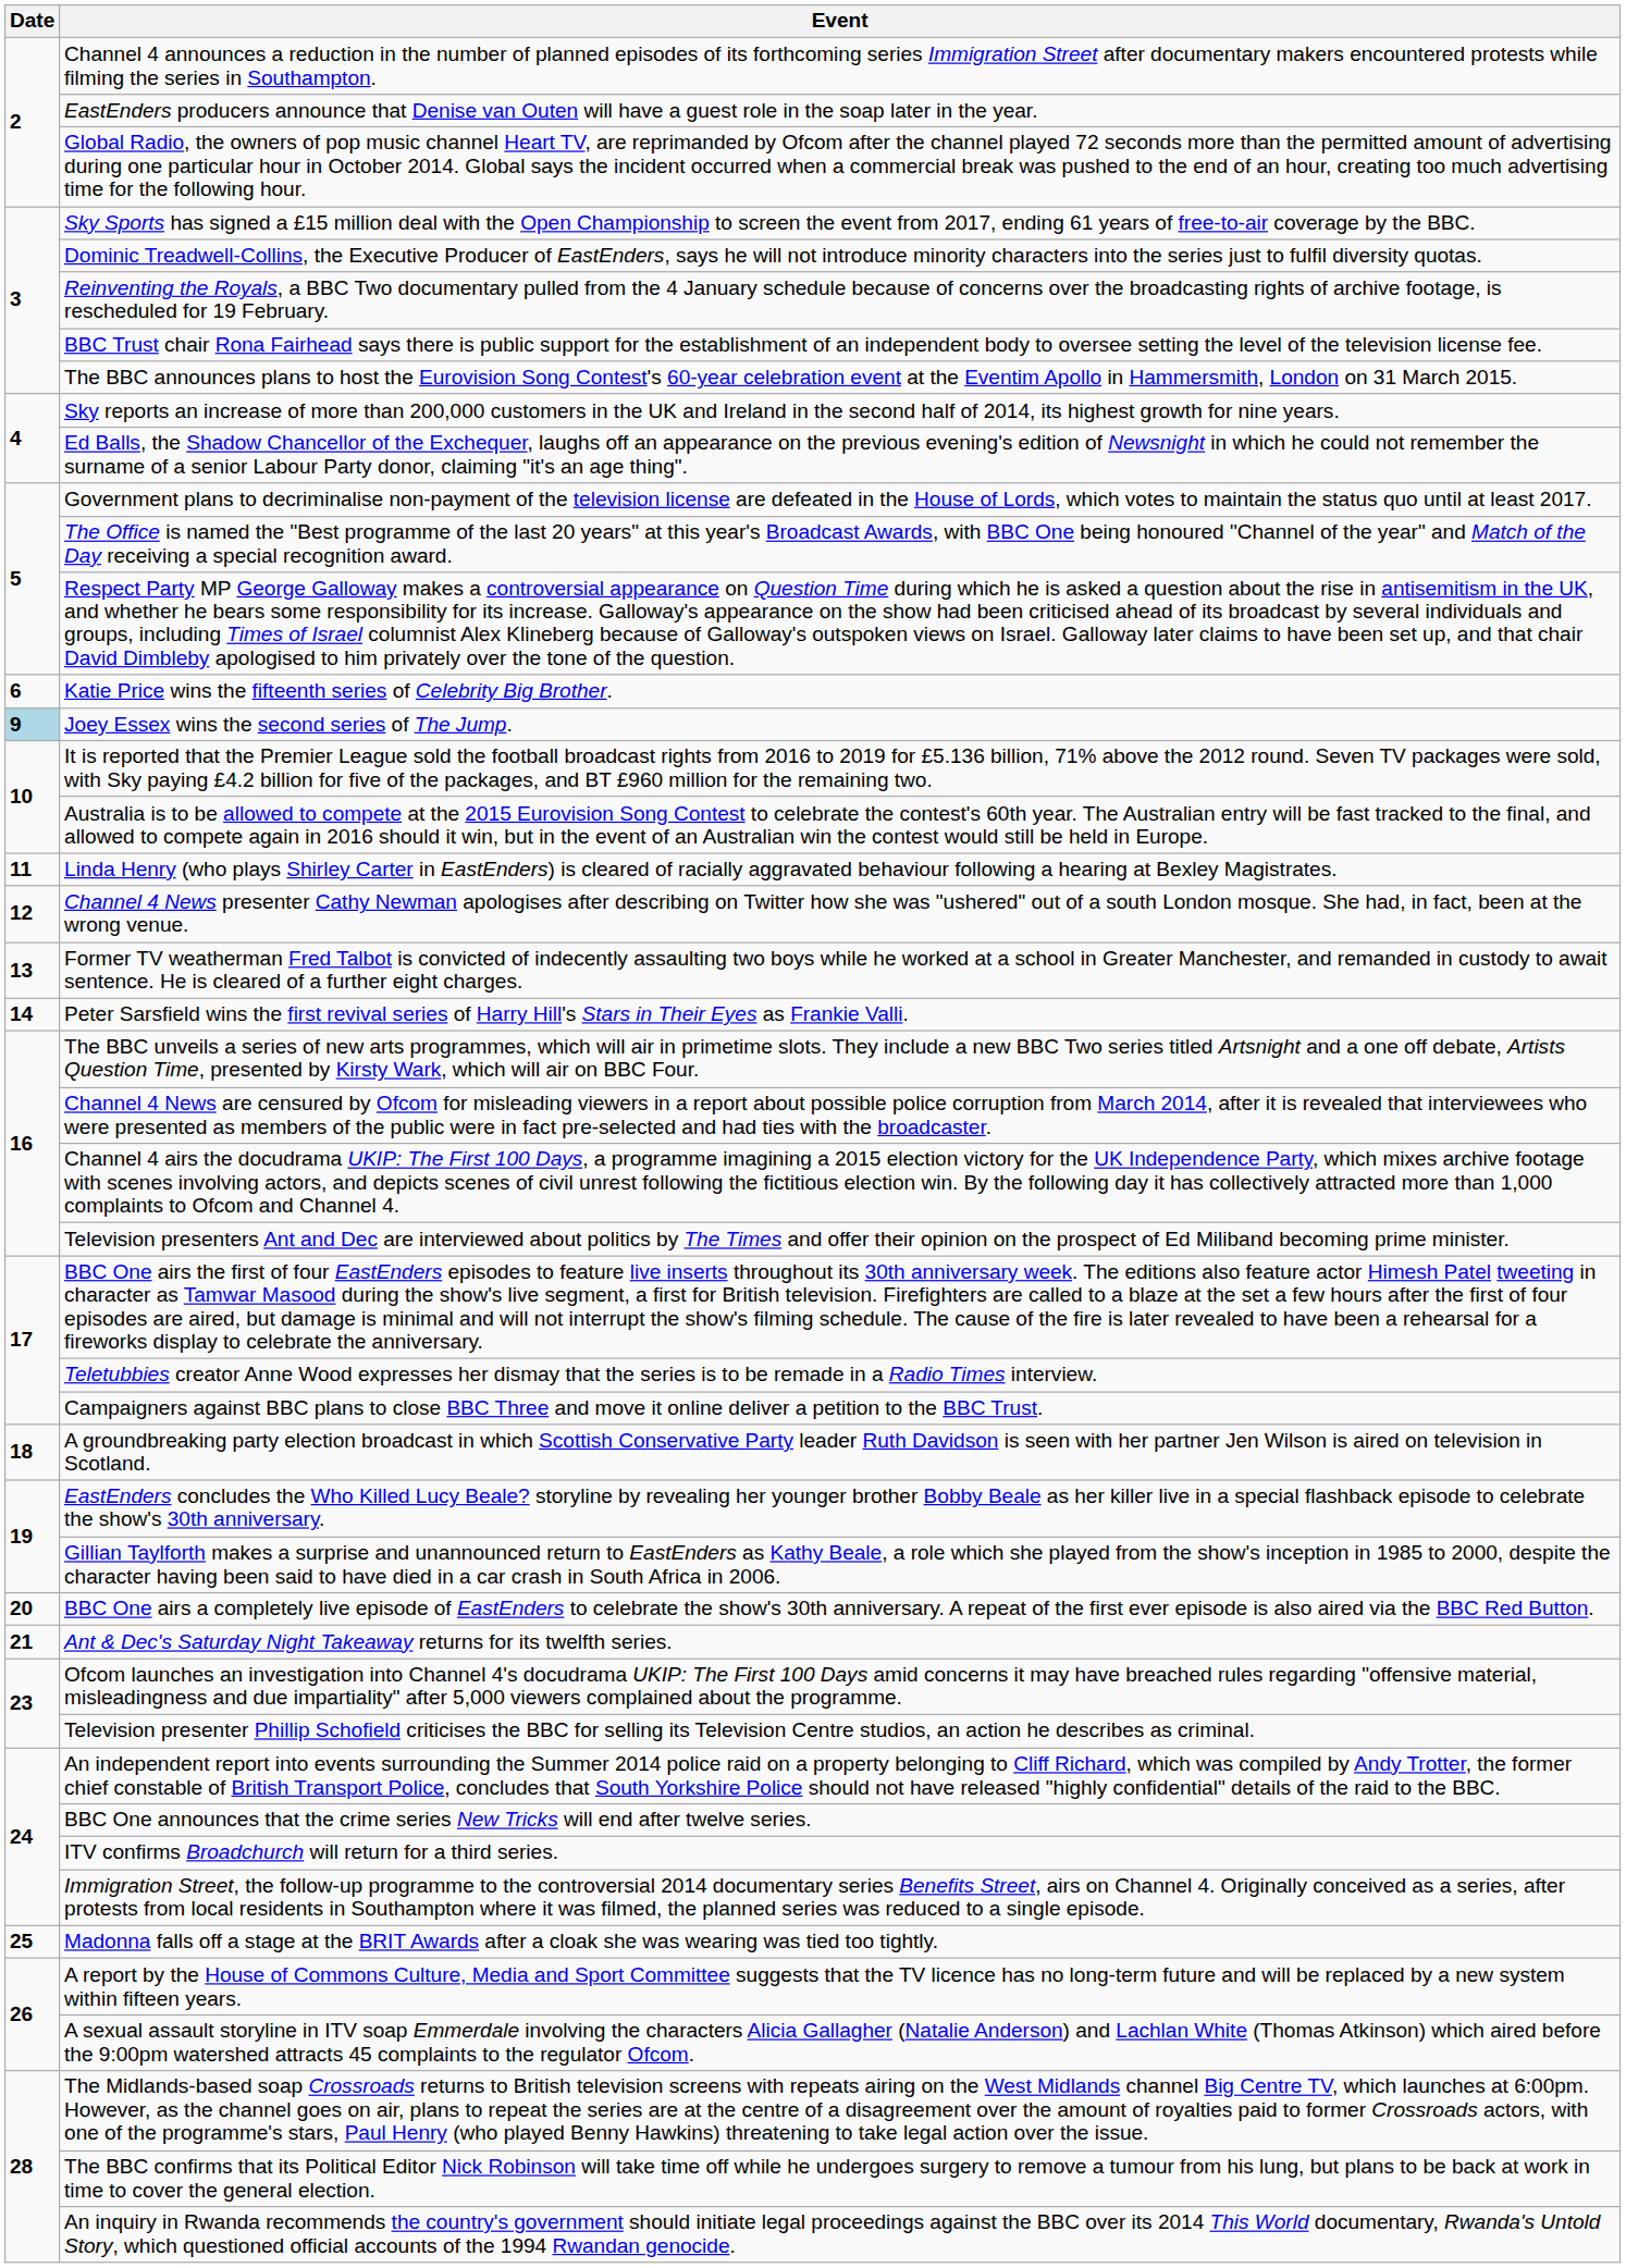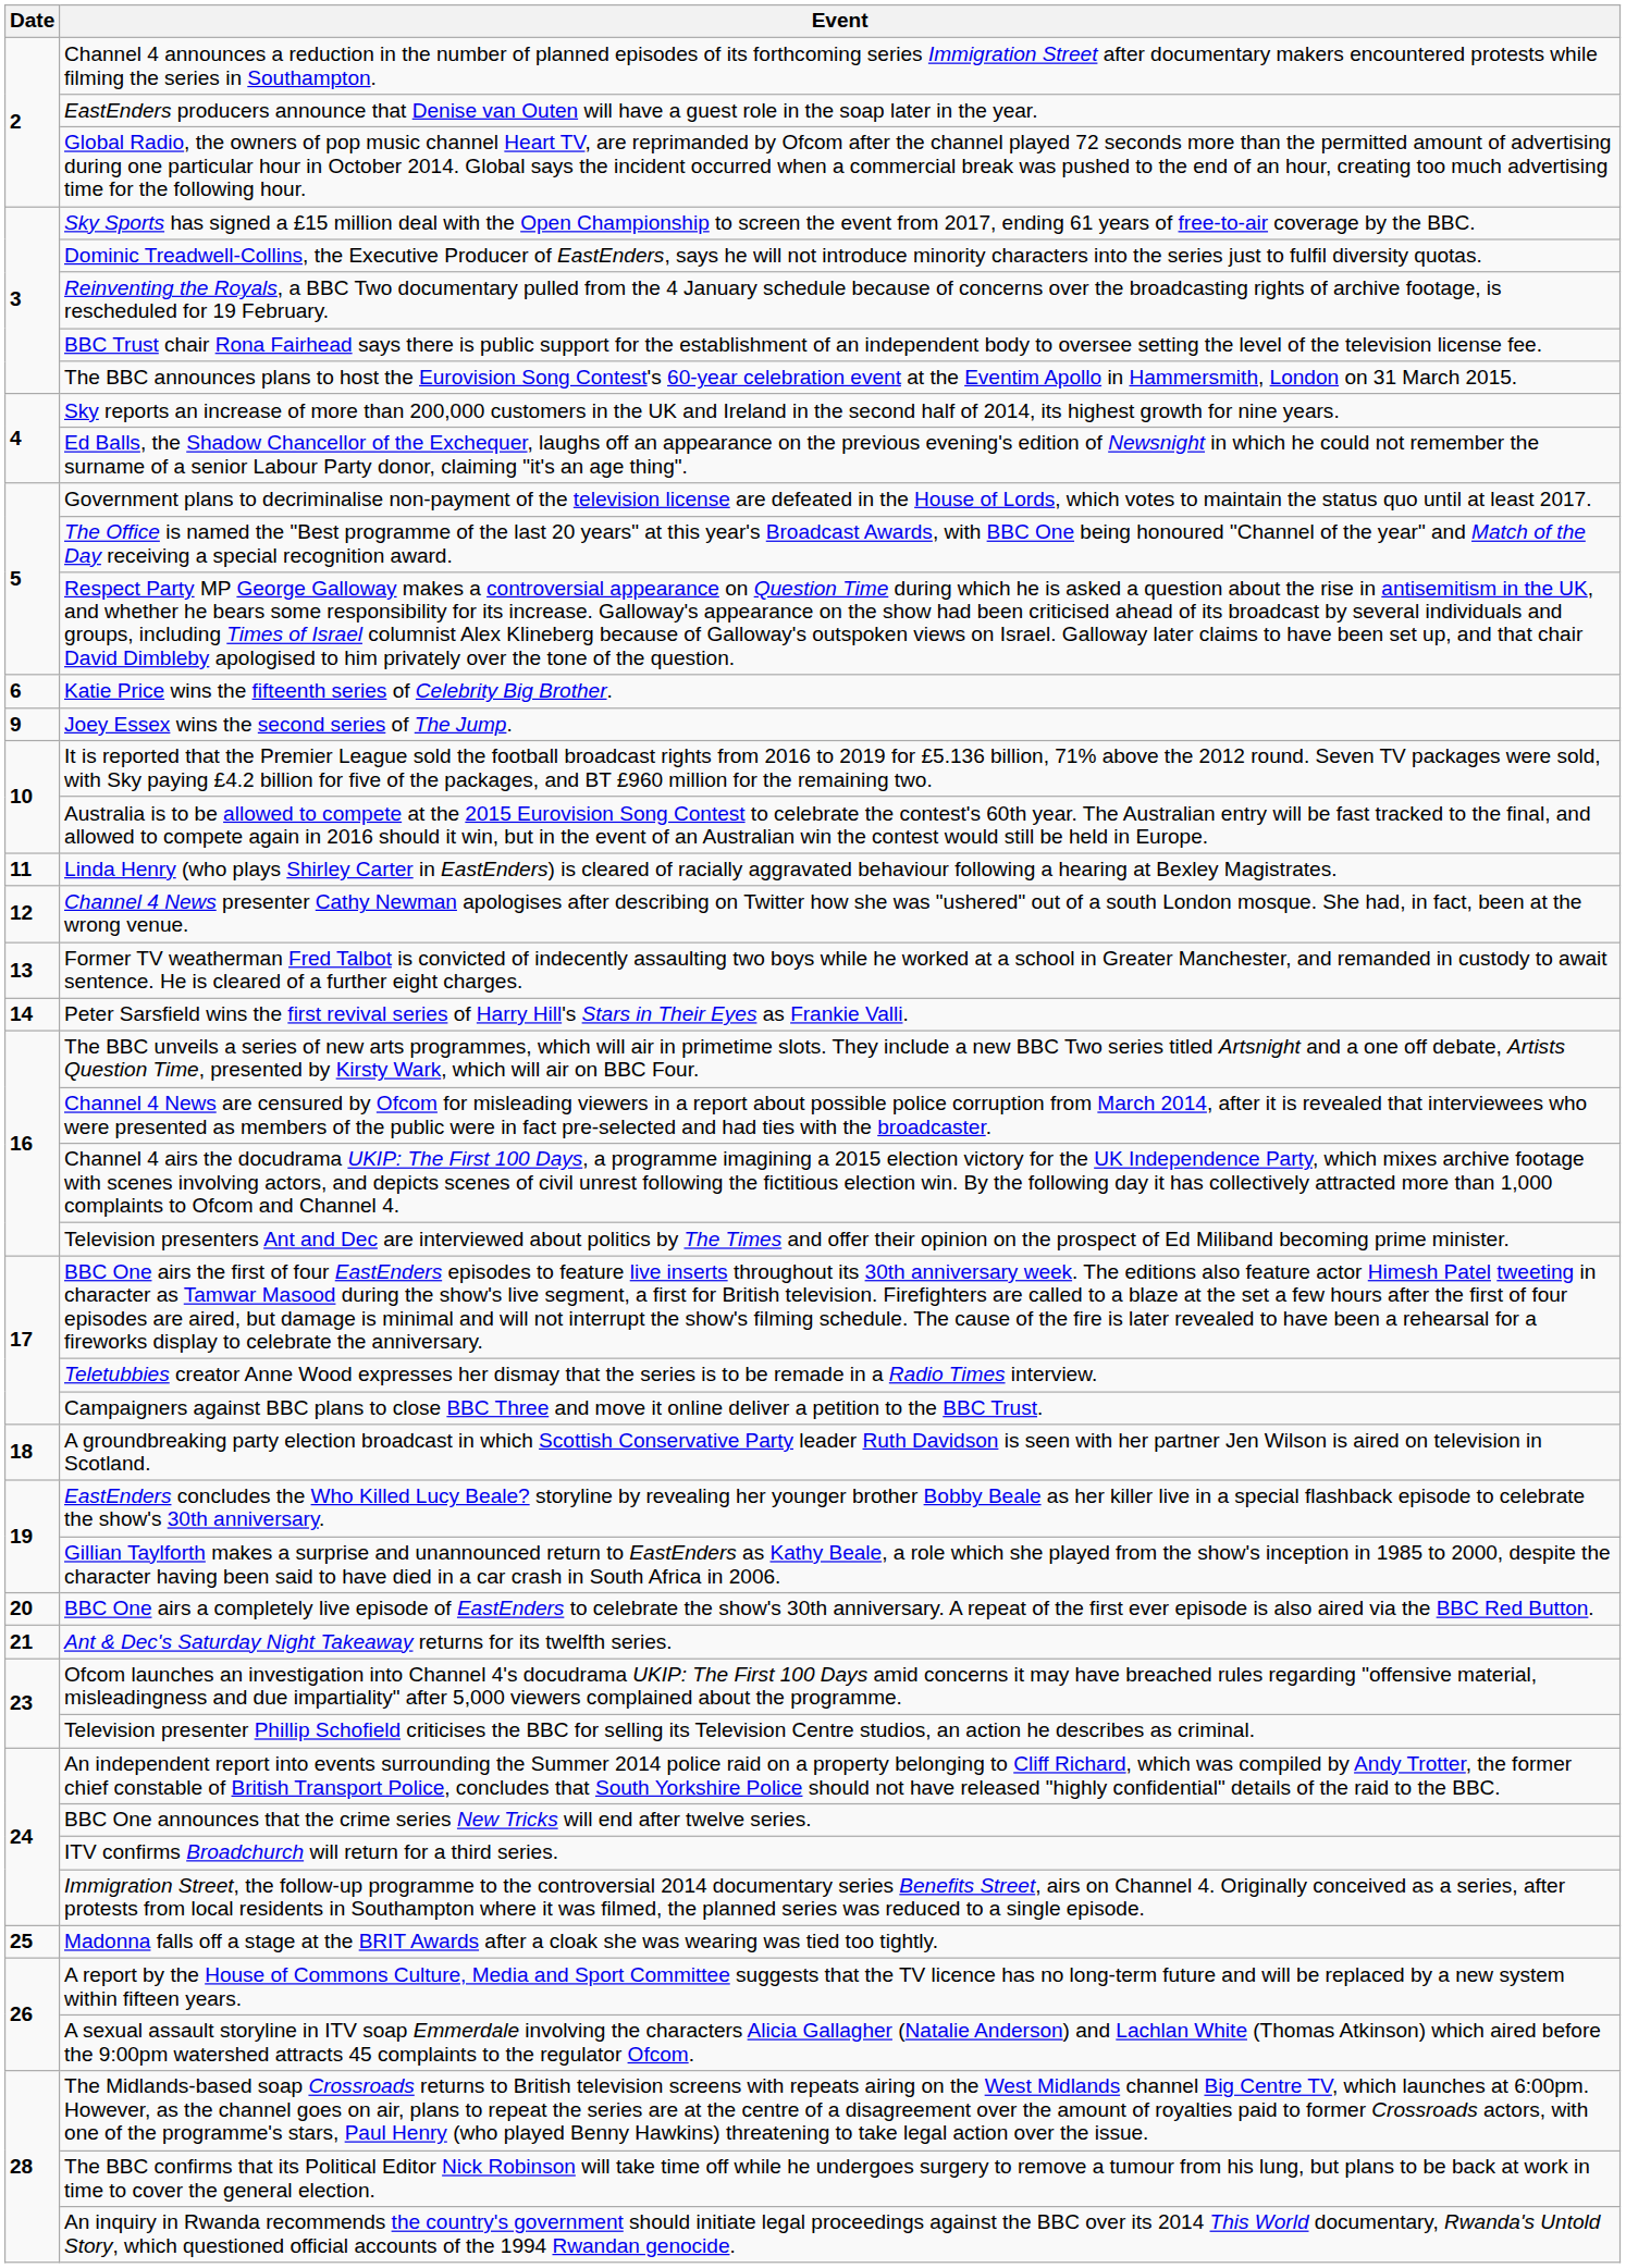Joey Essex wins the second series of The Jump. | Date: lightblue background -> no background
